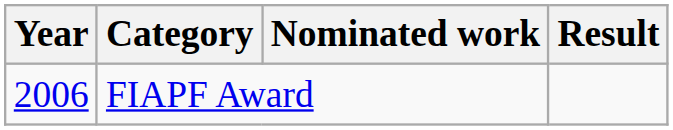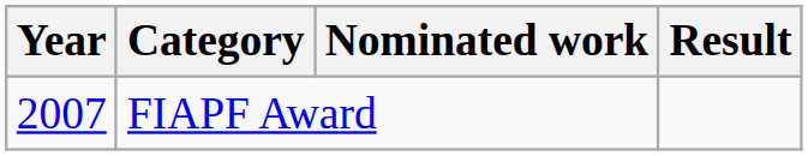FIAPF Award | Year: 2006 -> 2007
